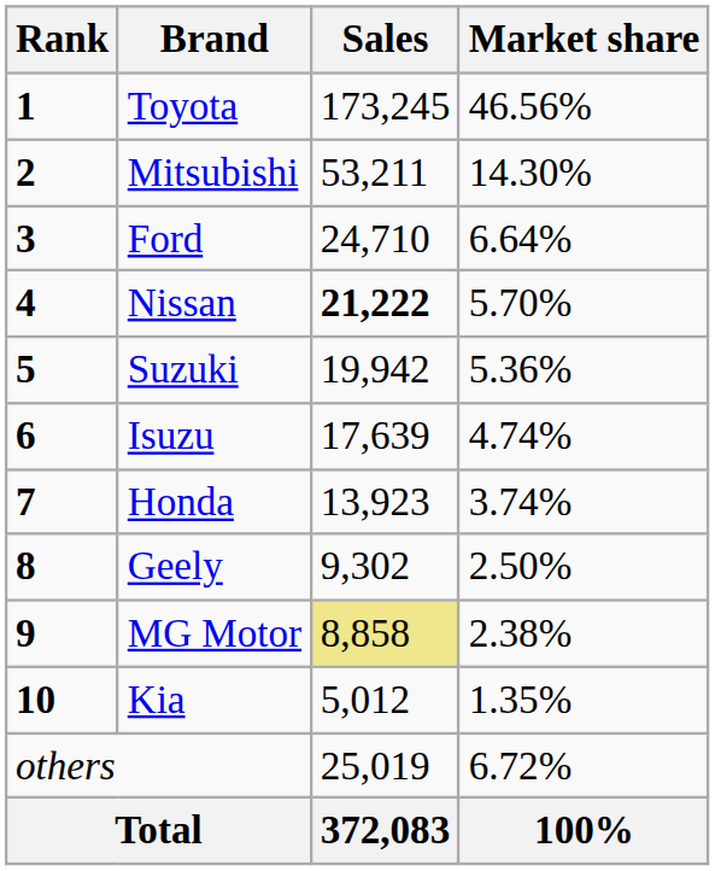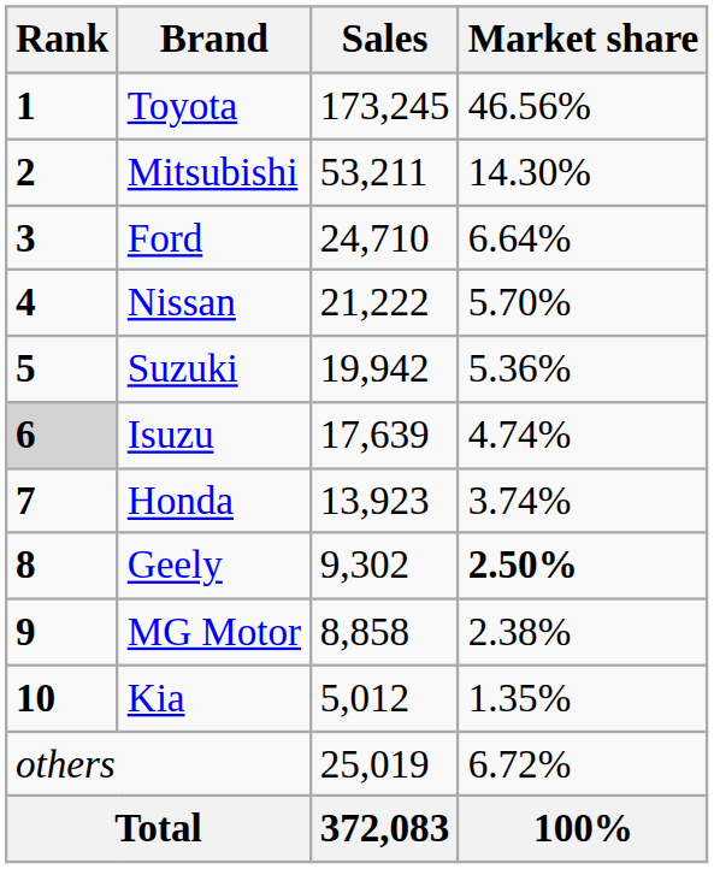Nissan | Sales: bold -> normal
Isuzu | Rank: no background -> lightgrey background
Geely | Market share: normal -> bold
MG Motor | Sales: khaki background -> no background
